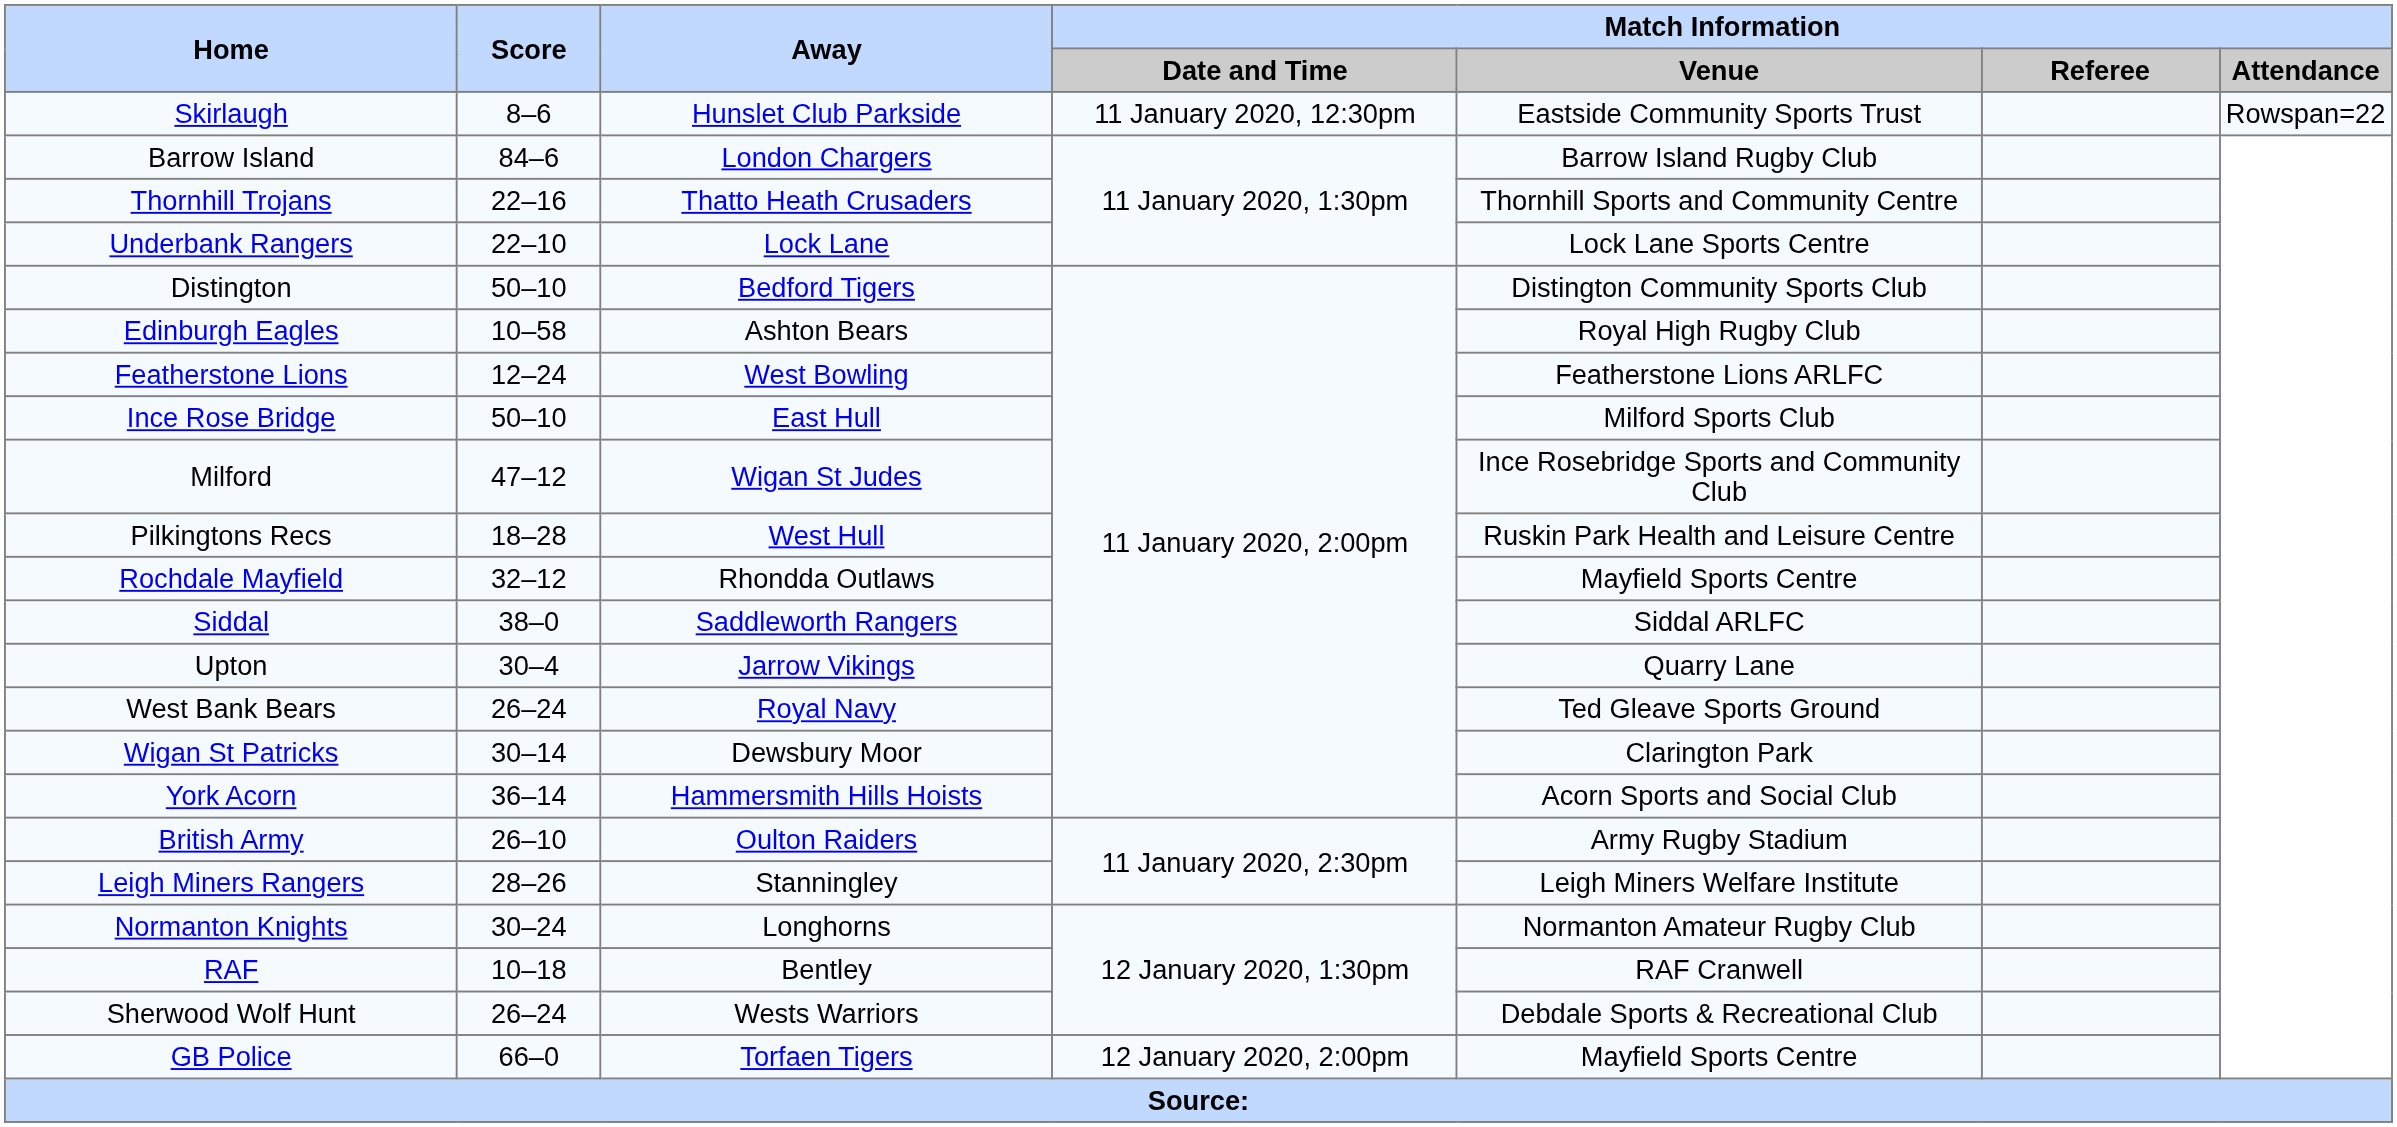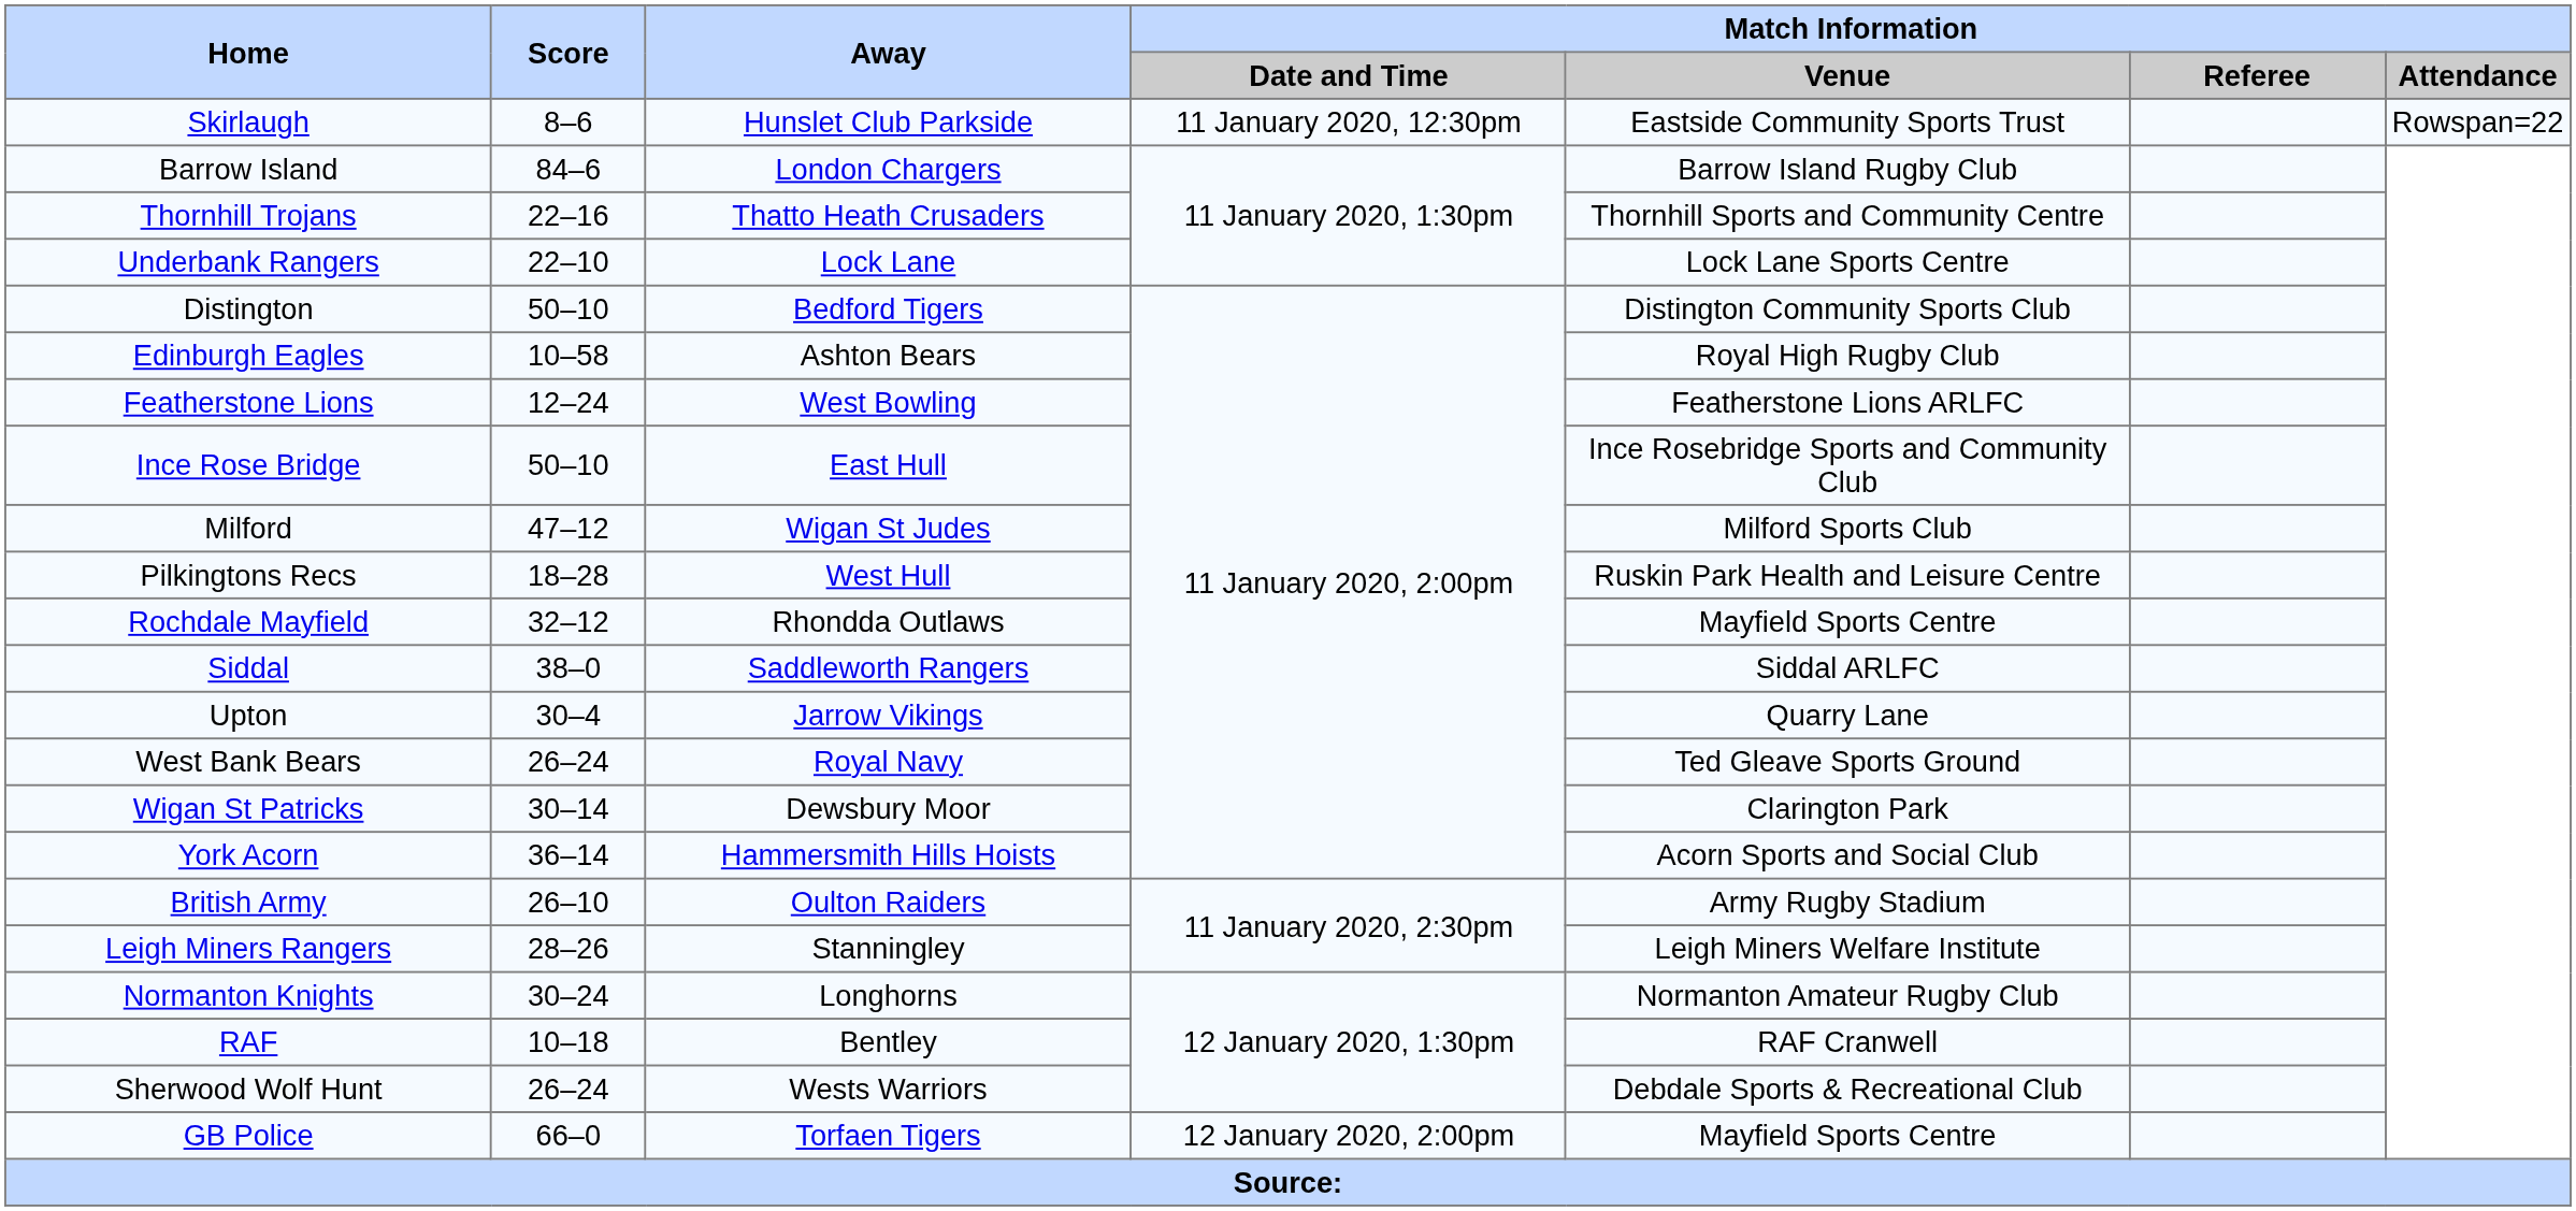Ince Rose Bridge | Match Information / Venue: Milford Sports Club -> Ince Rosebridge Sports and Community Club
Milford | Match Information / Venue: Ince Rosebridge Sports and Community Club -> Milford Sports Club
